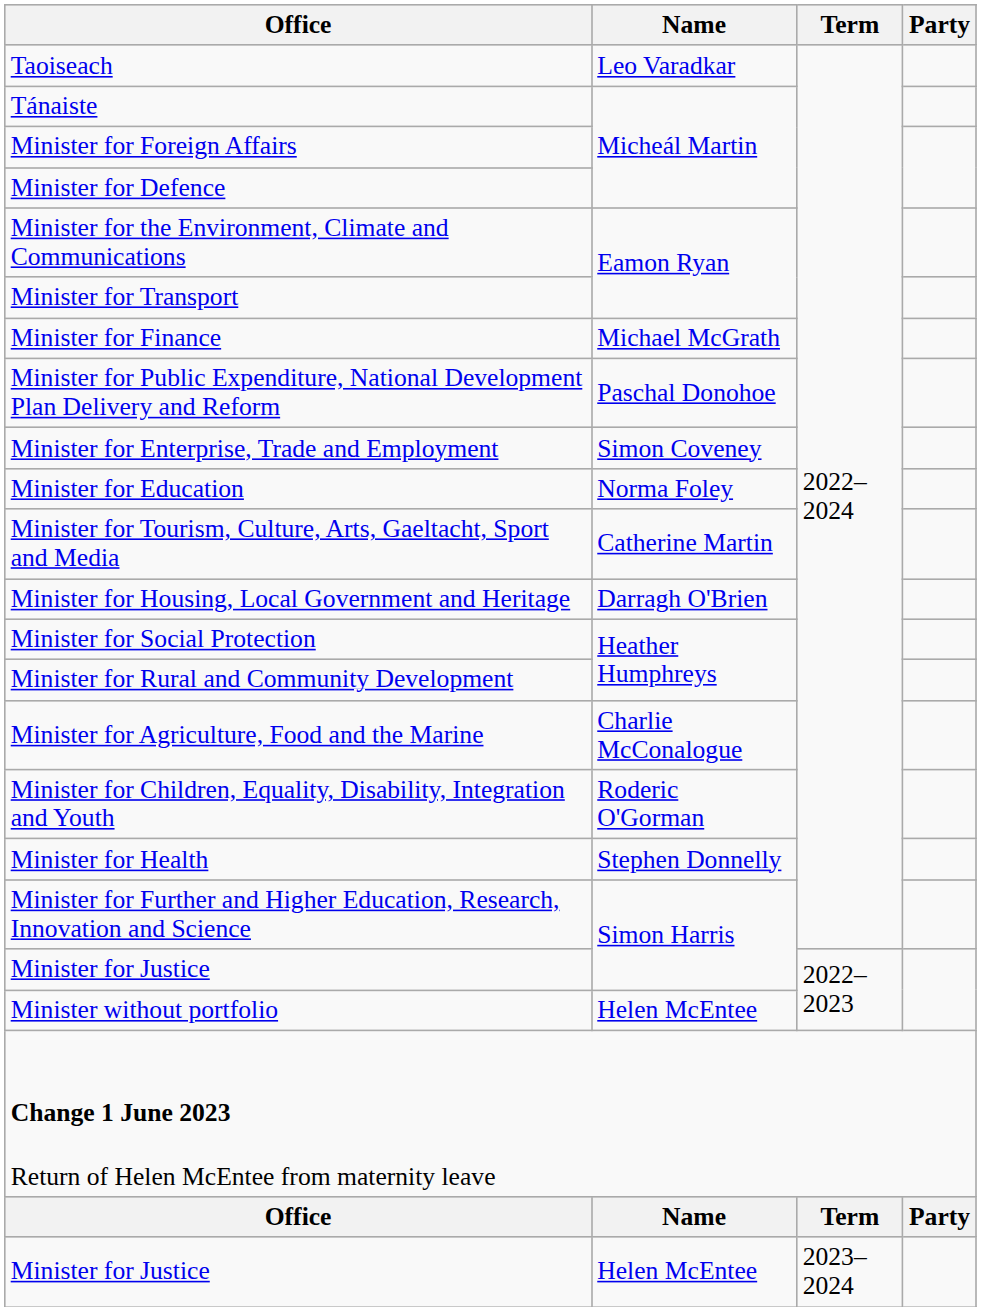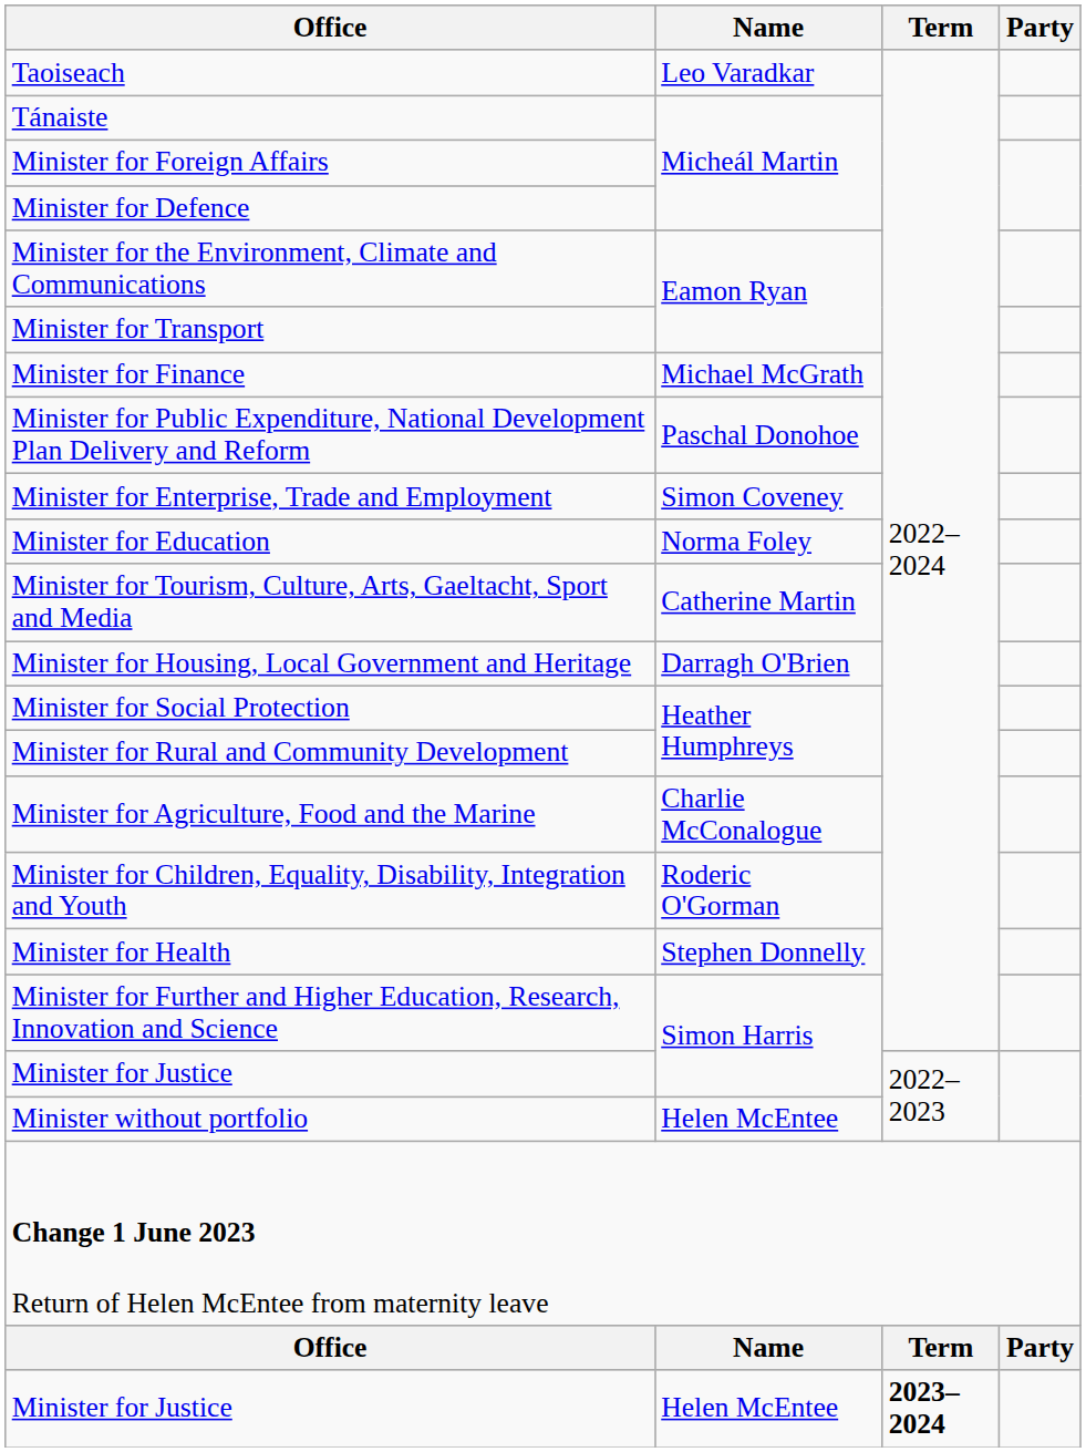Minister for Justice / Helen McEntee | Term: normal -> bold
